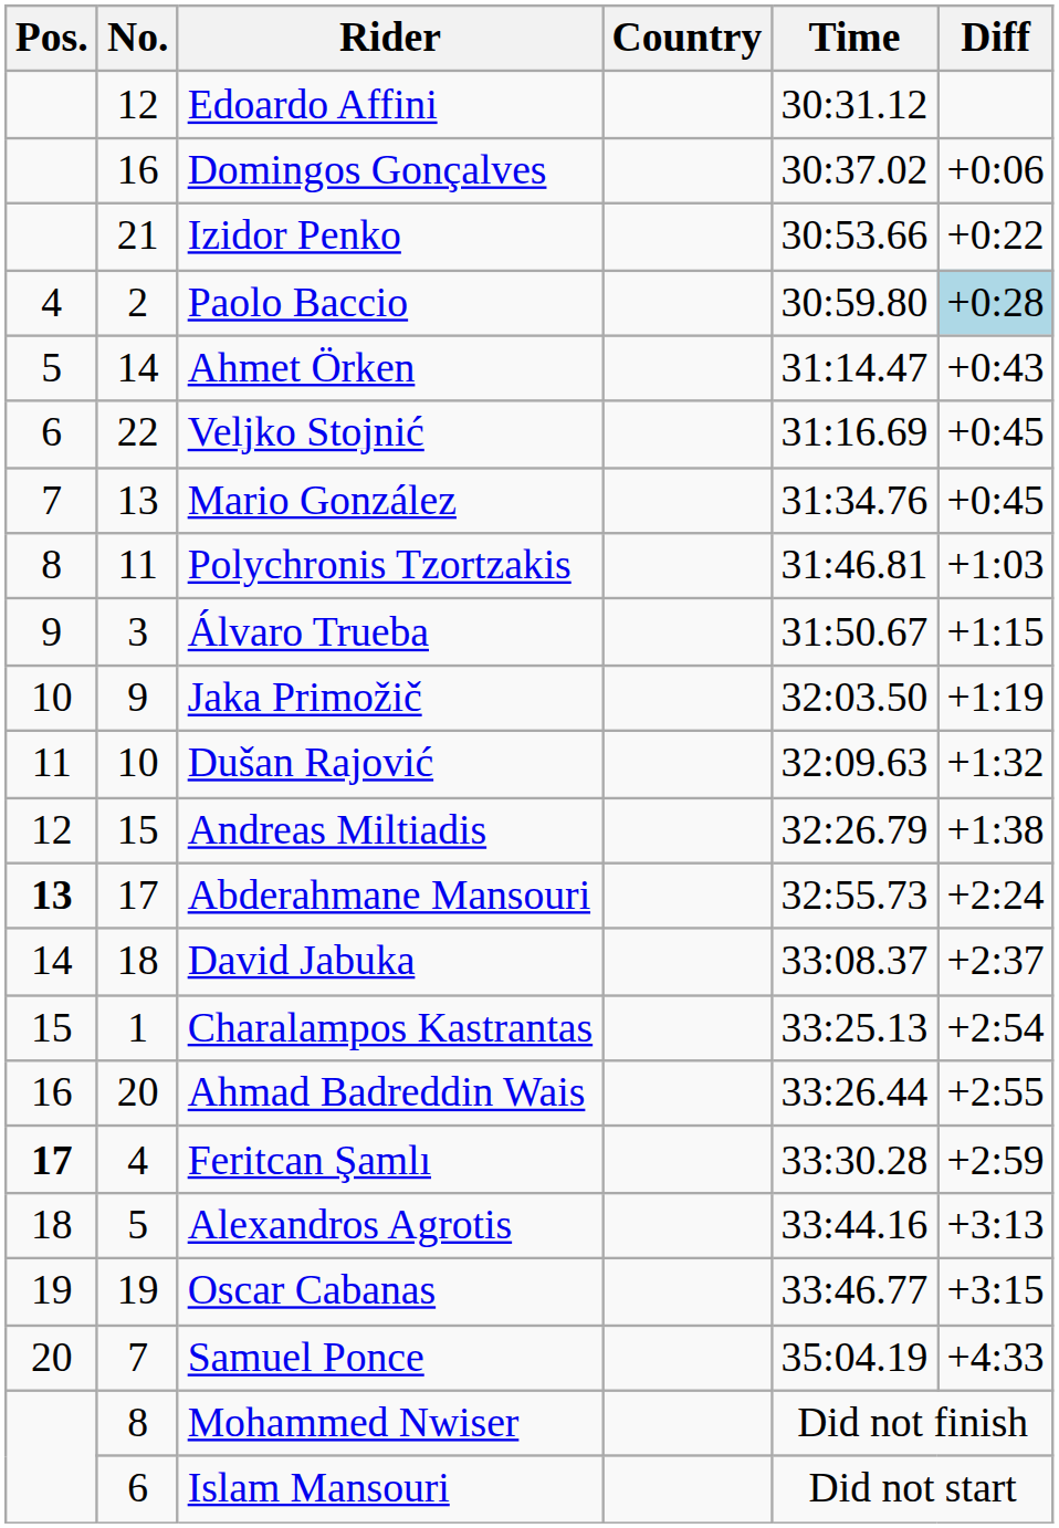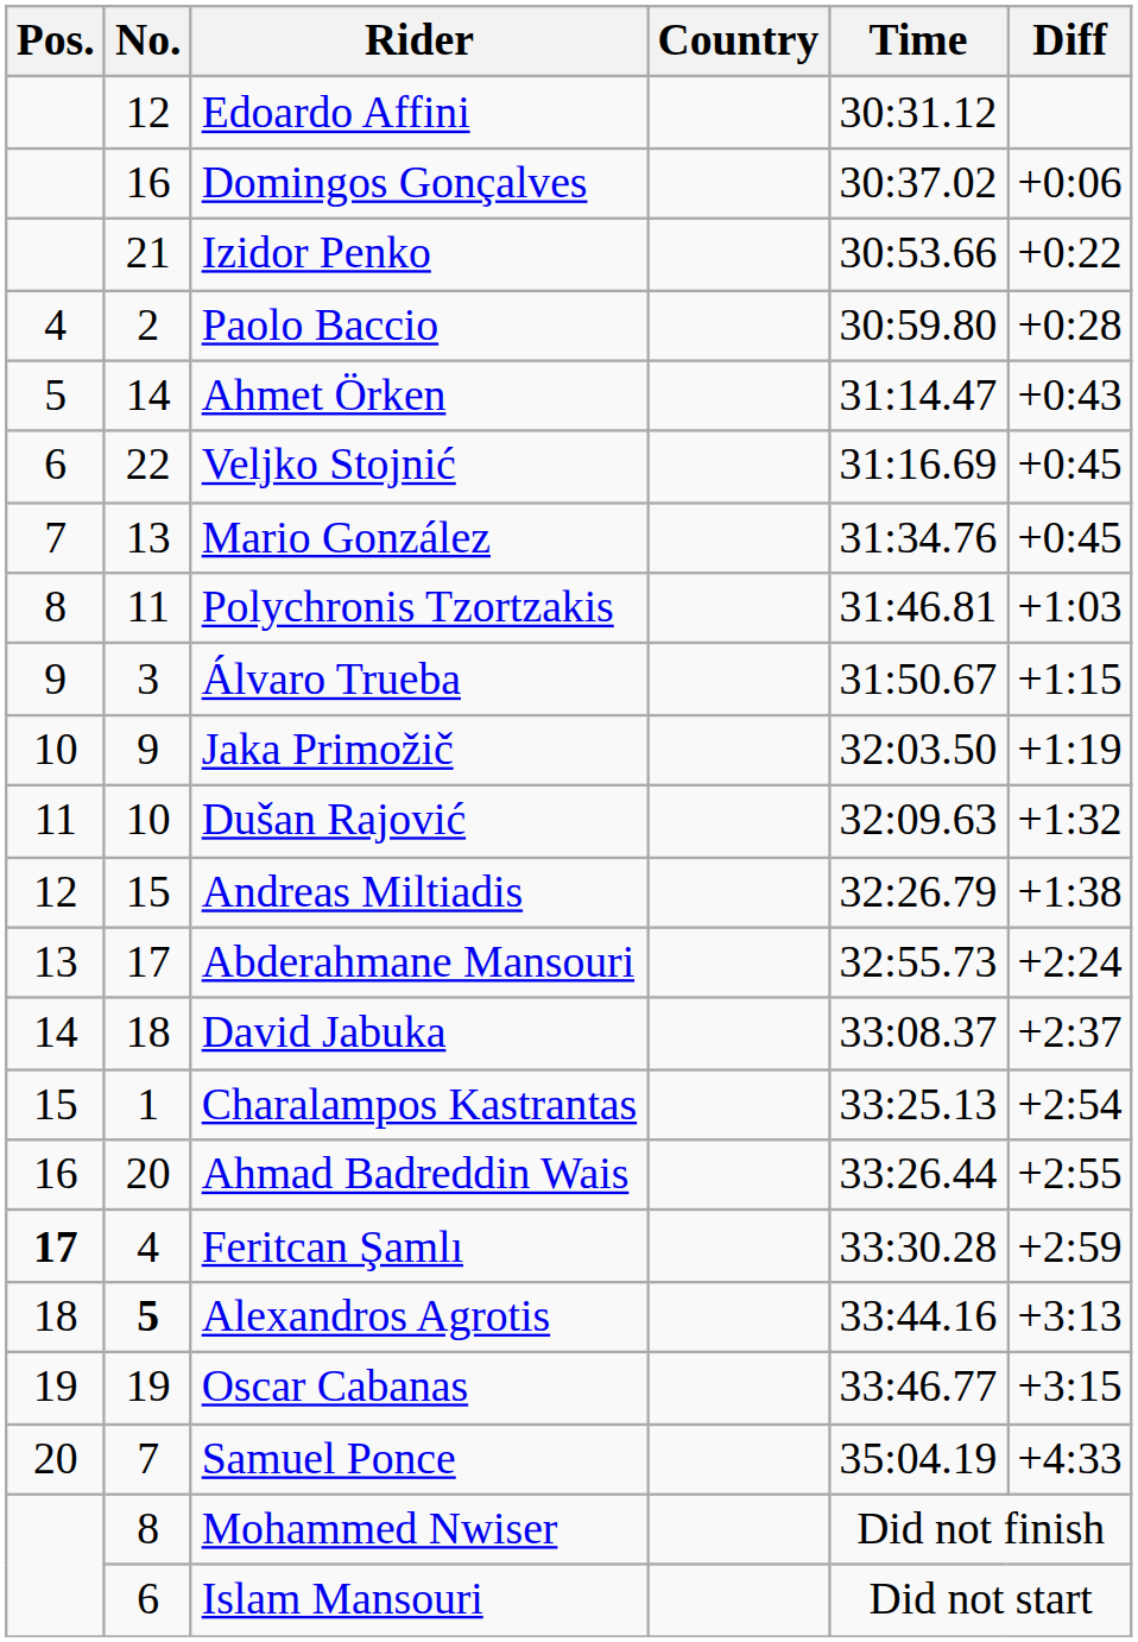Paolo Baccio | Diff: lightblue background -> no background
Abderahmane Mansouri | Pos.: bold -> normal
Alexandros Agrotis | No.: normal -> bold
